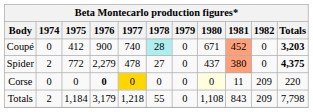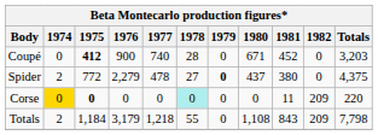Coupé | 1975: normal -> bold
Coupé | 1978: paleturquoise background -> no background
Coupé | 1981: lightsalmon background -> no background
Coupé | Totals: bold -> normal
Spider | 1979: normal -> bold
Spider | 1981: lightsalmon background -> no background
Spider | Totals: bold -> normal
Corse | 1974: no background -> gold background
Corse | 1975: normal -> bold
Corse | 1976: bold -> normal
Corse | 1977: gold background -> no background
Corse | 1978: no background -> paleturquoise background
Corse | 1980: lightyellow background -> no background
